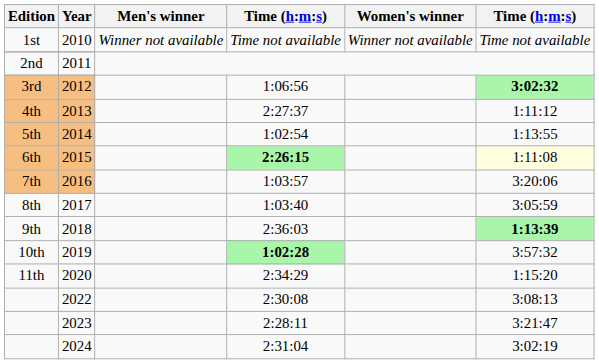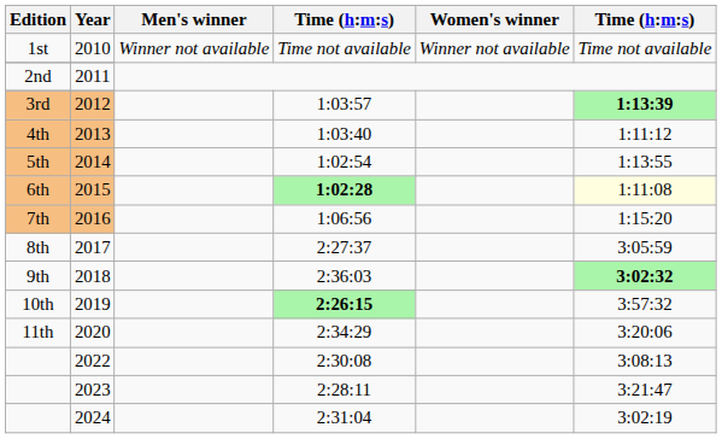2012 | column 4: 1:06:56 -> 1:03:57
2012 | column 6: 3:02:32 -> 1:13:39
2013 | column 4: 2:27:37 -> 1:03:40
2015 | column 4: 2:26:15 -> 1:02:28
2016 | column 4: 1:03:57 -> 1:06:56
2016 | column 6: 3:20:06 -> 1:15:20
2017 | column 4: 1:03:40 -> 2:27:37
2018 | column 6: 1:13:39 -> 3:02:32
2019 | column 4: 1:02:28 -> 2:26:15
2020 | column 6: 1:15:20 -> 3:20:06
